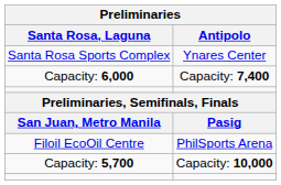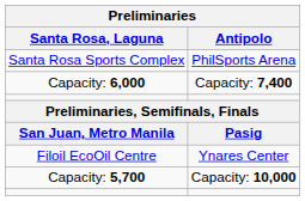row 3 | Antipolo: Ynares Center -> PhilSports Arena
row 8 | Antipolo: PhilSports Arena -> Ynares Center
